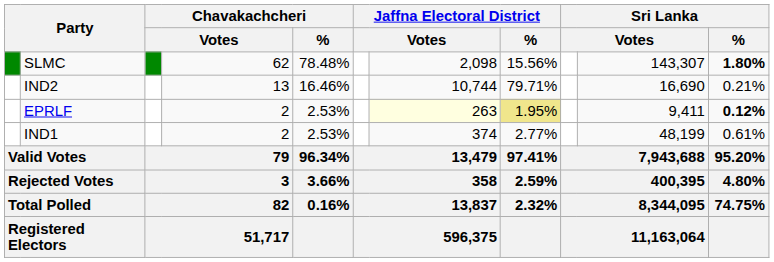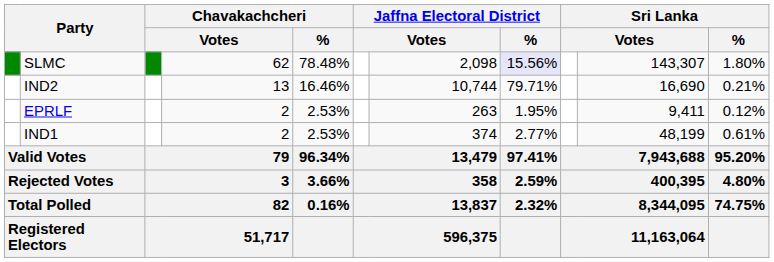SLMC | Jaffna Electoral District / %: no background -> lavender background
SLMC | Sri Lanka / %: bold -> normal
EPRLF | column 7: lightyellow background -> no background
EPRLF | Jaffna Electoral District / %: khaki background -> no background
EPRLF | Sri Lanka / %: bold -> normal
